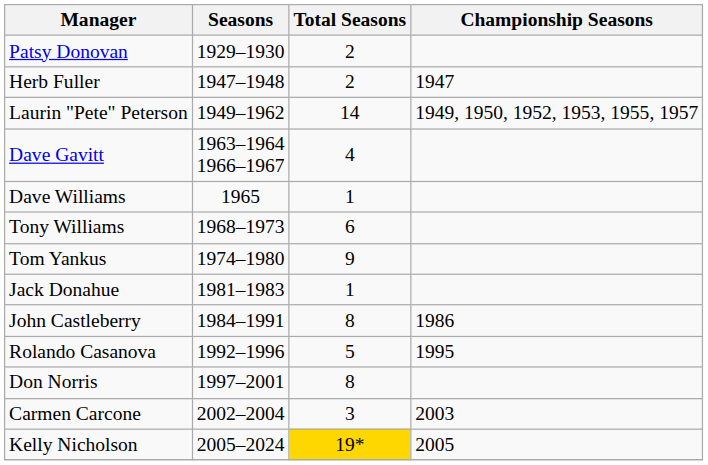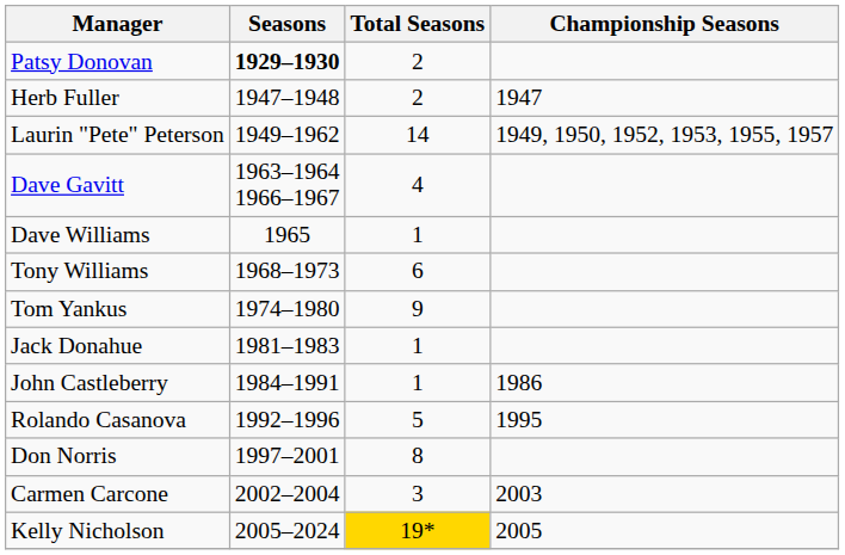Patsy Donovan | Seasons: normal -> bold
John Castleberry | Total Seasons: 8 -> 1
